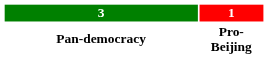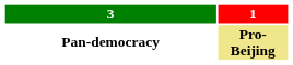Pan-democracy | 1: no background -> khaki background
